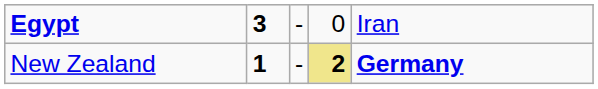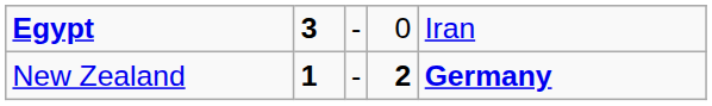New Zealand | column 4: khaki background -> no background
